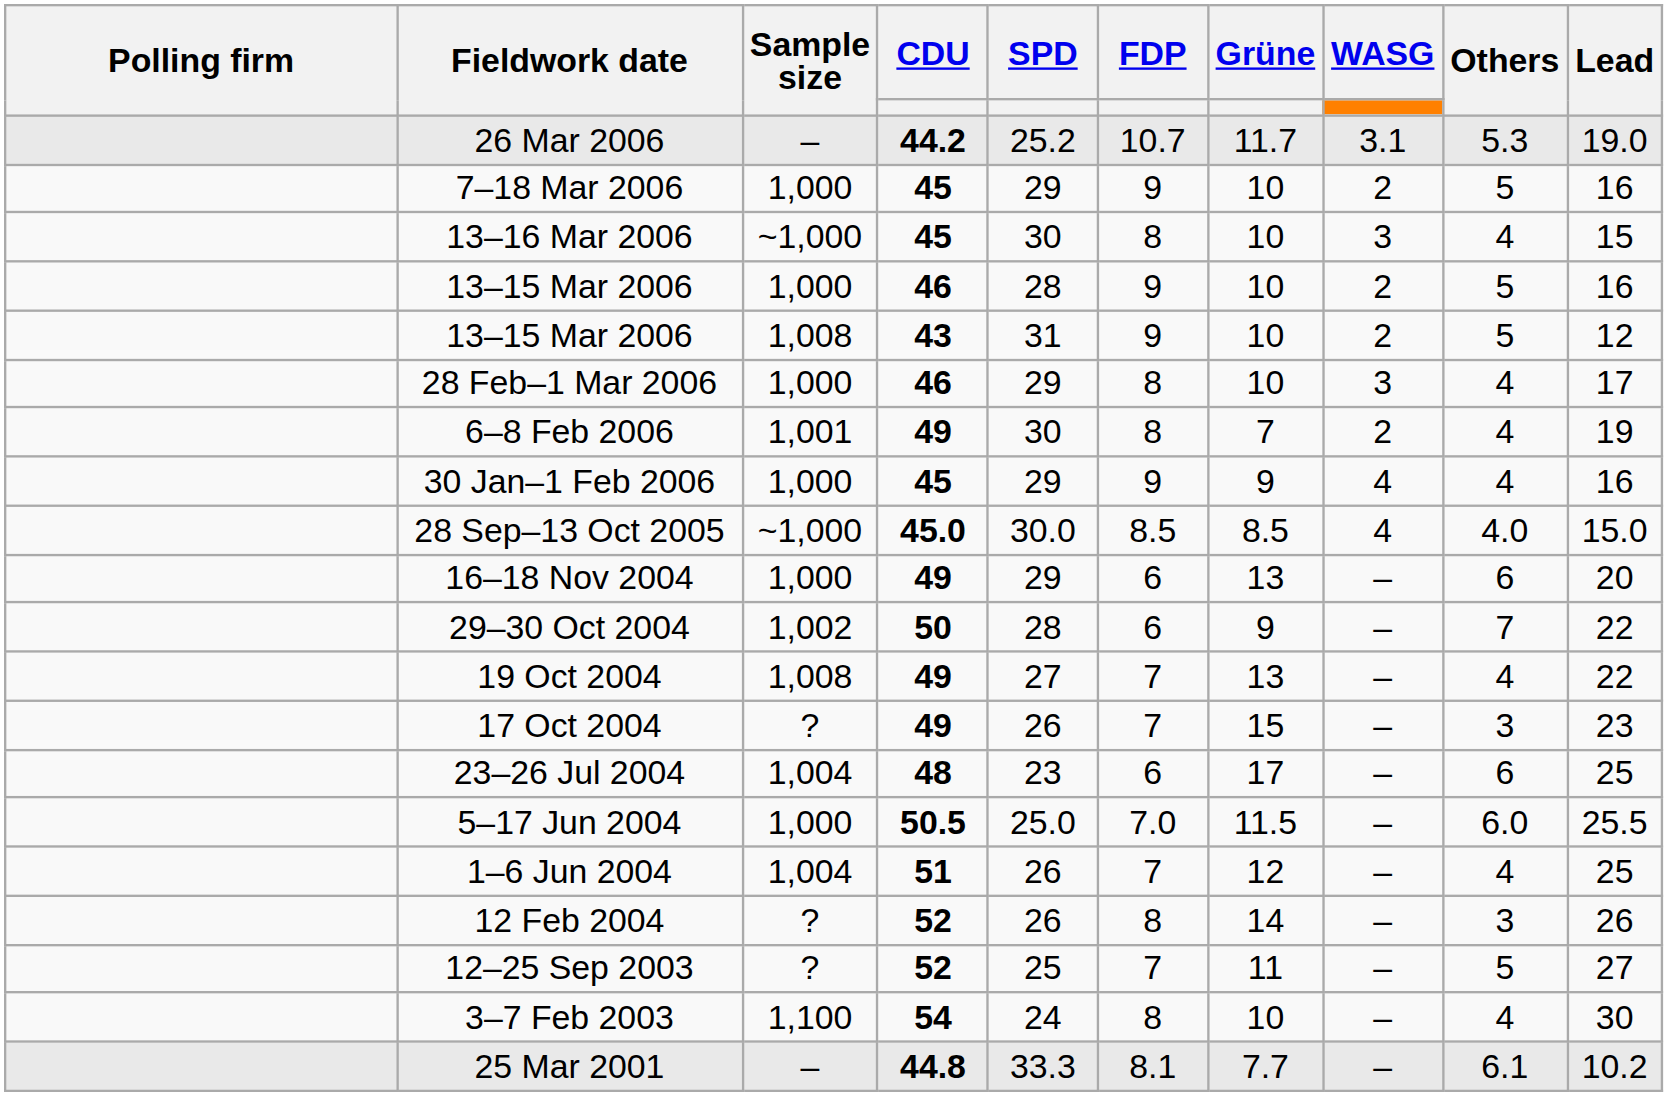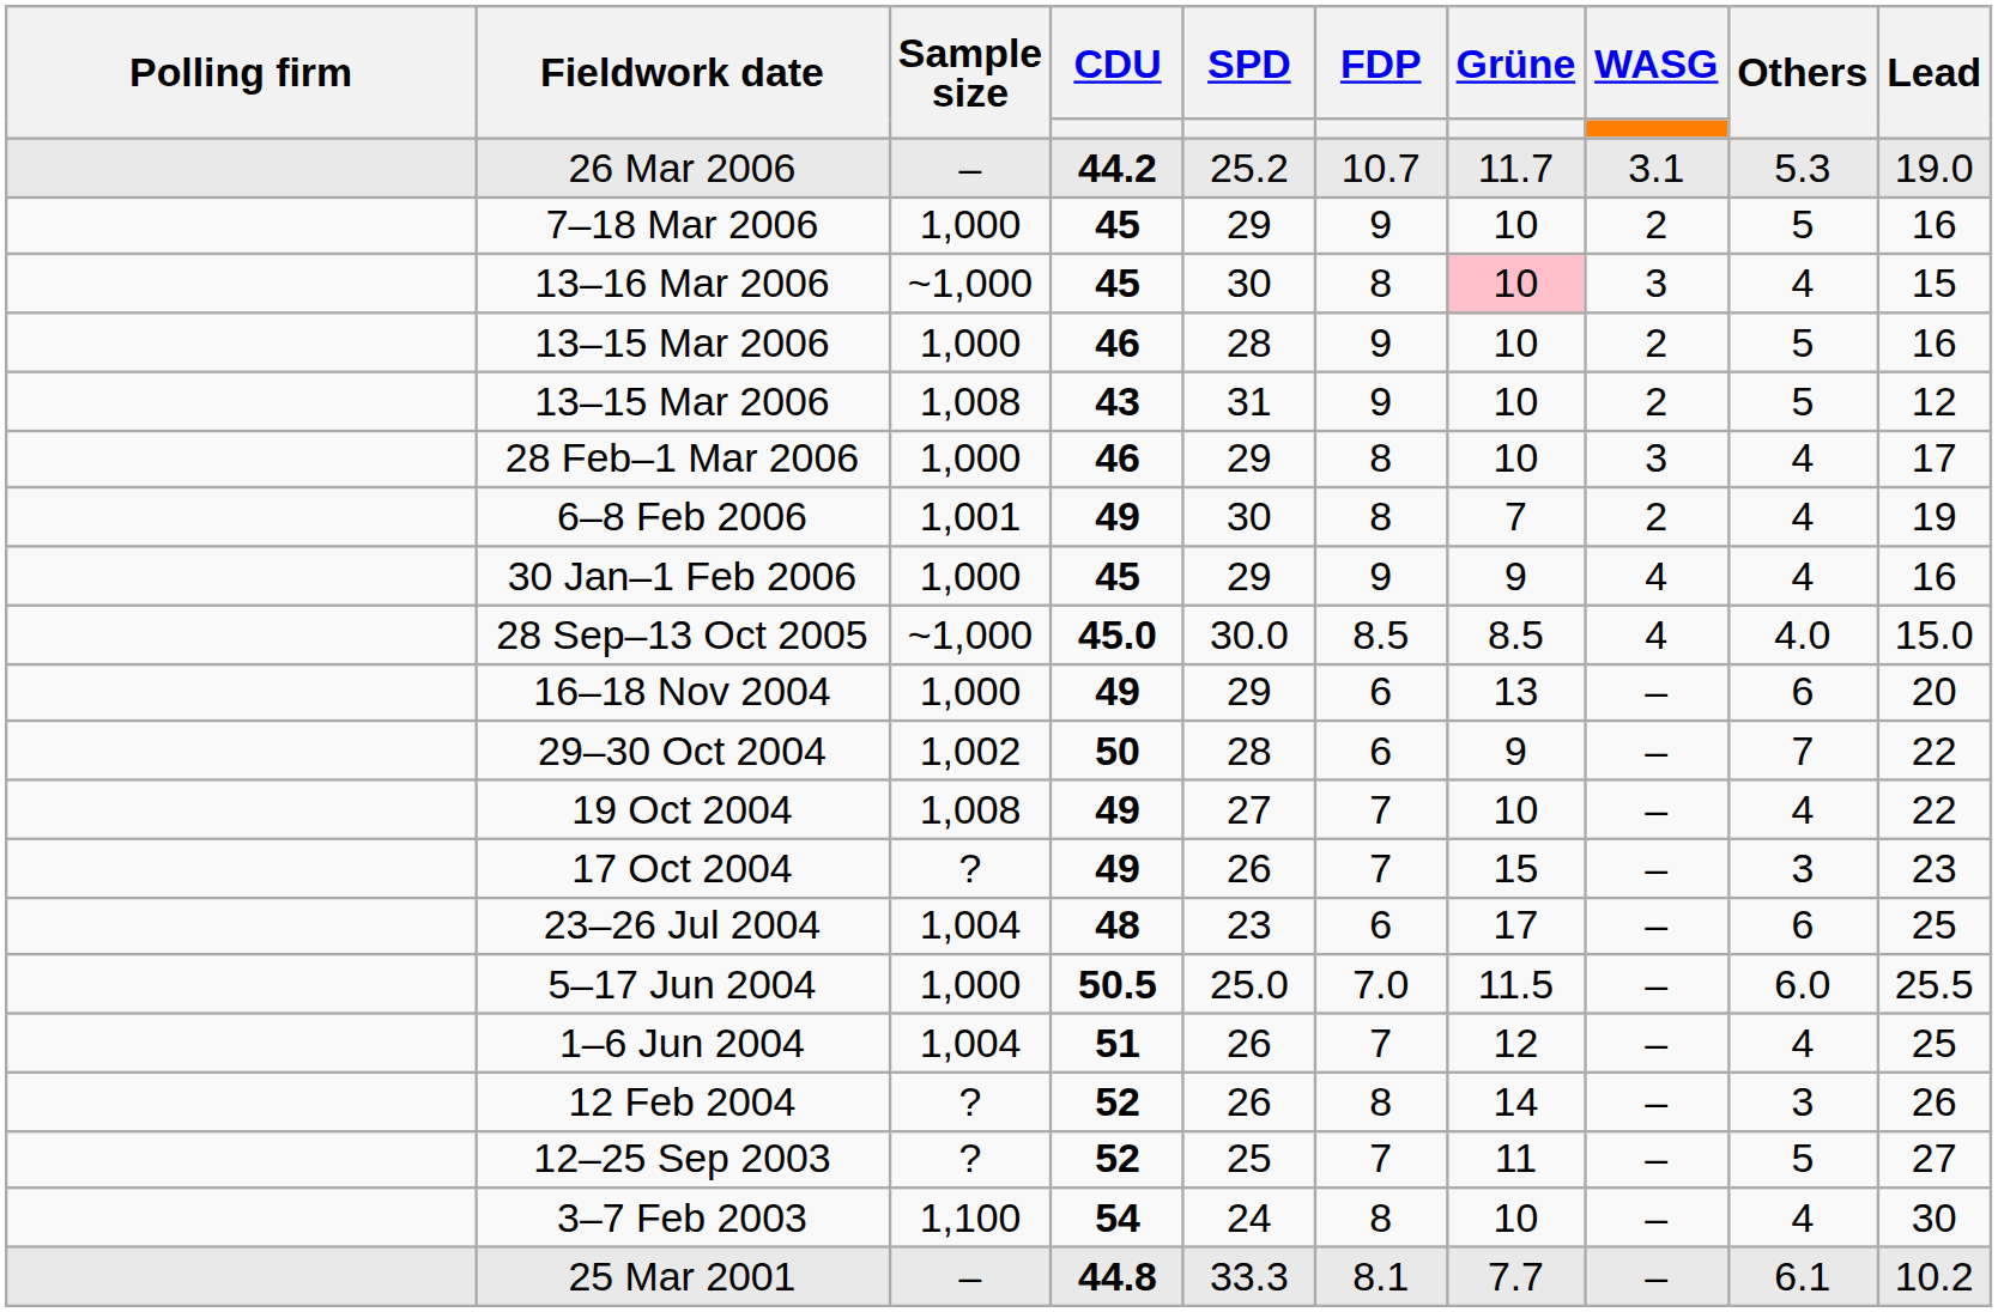13–16 Mar 2006 | Grüne: no background -> pink background
19 Oct 2004 | Grüne: 13 -> 10
